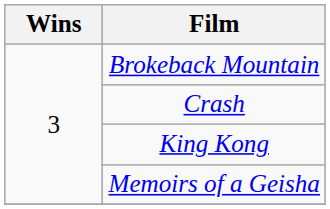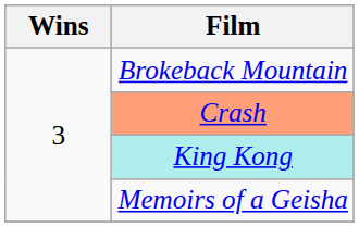Crash | Film: no background -> lightsalmon background
King Kong | Film: no background -> paleturquoise background
